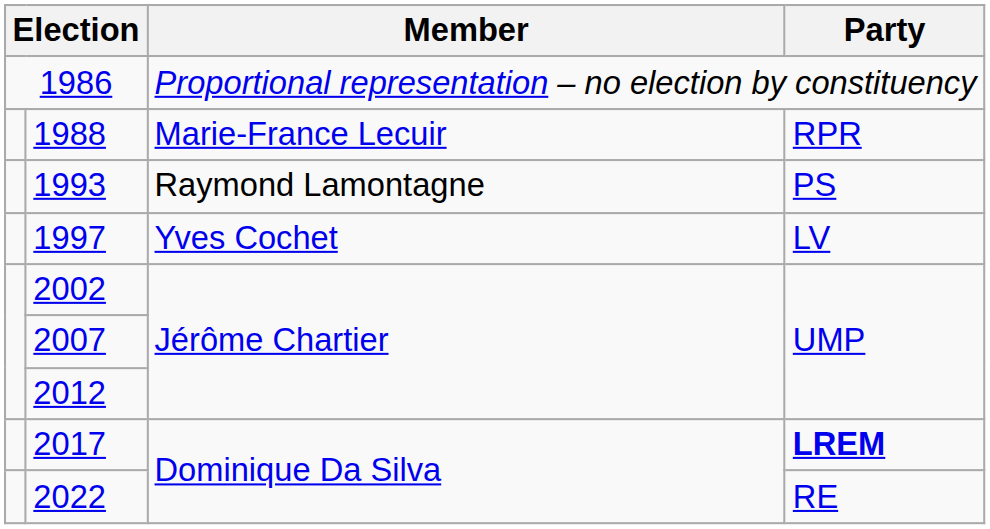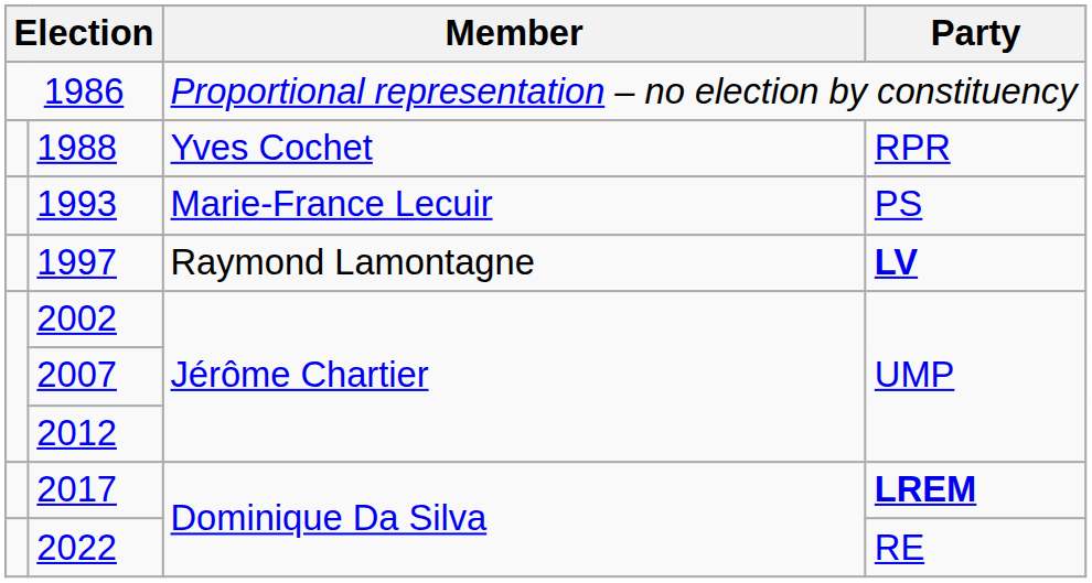1988 | Member: Marie-France Lecuir -> Yves Cochet
1993 | Member: Raymond Lamontagne -> Marie-France Lecuir
1997 | Member: Yves Cochet -> Raymond Lamontagne
1997 | Party: normal -> bold
